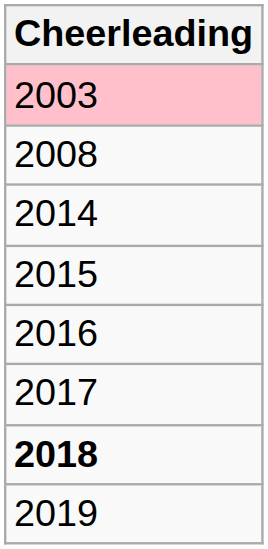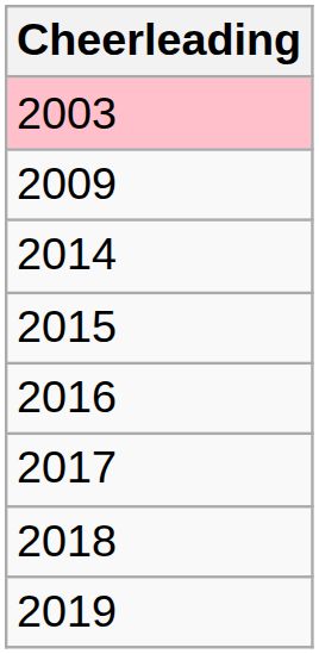row 3 | column 1: 2008 -> 2009
row 8 | column 1: bold -> normal
